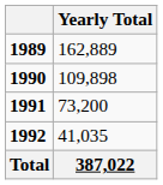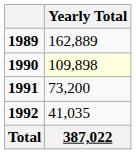1990 | Yearly Total: no background -> lightyellow background
